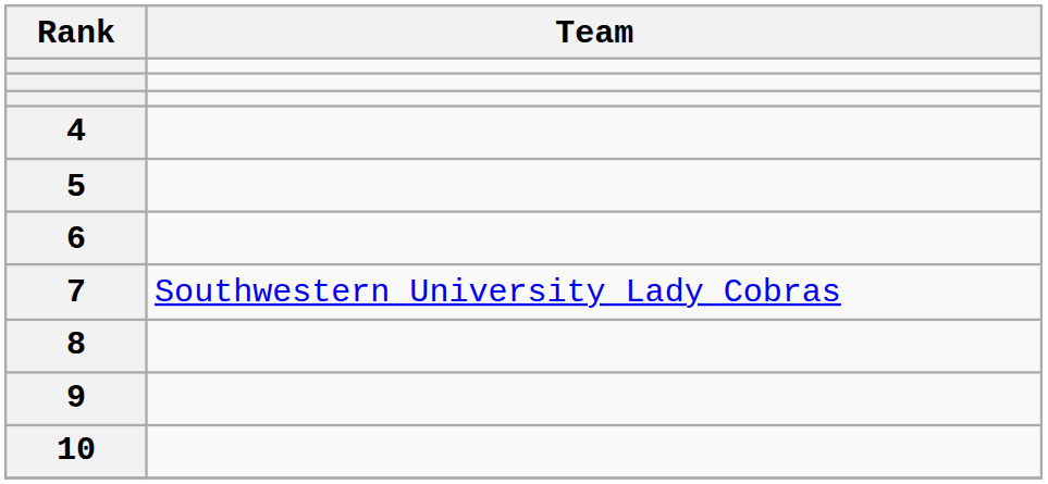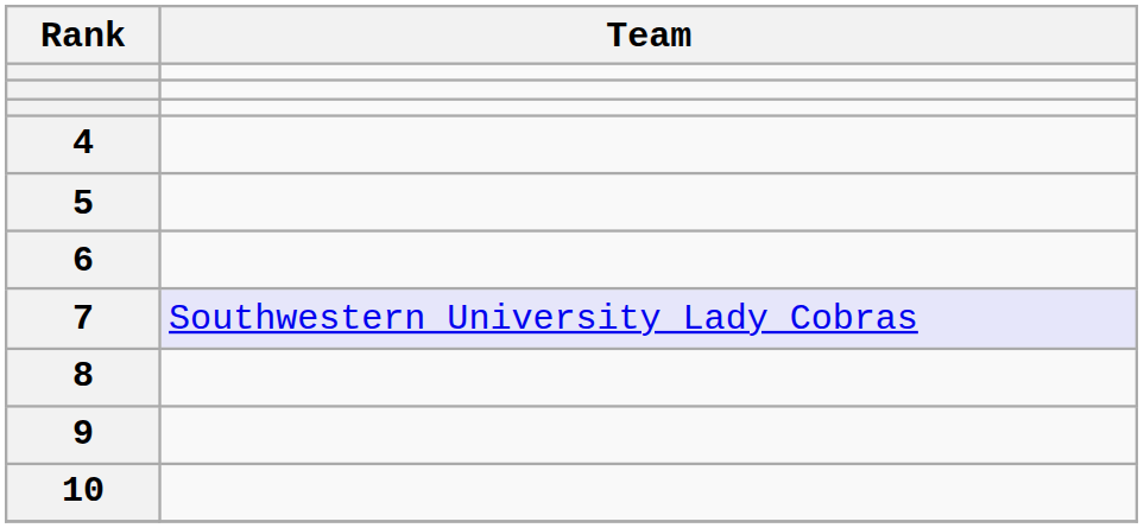row 8 | Team: no background -> lavender background
